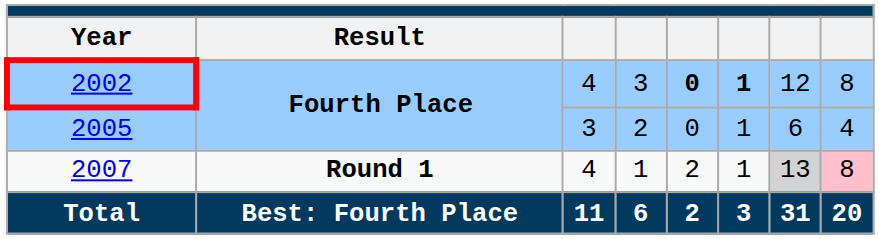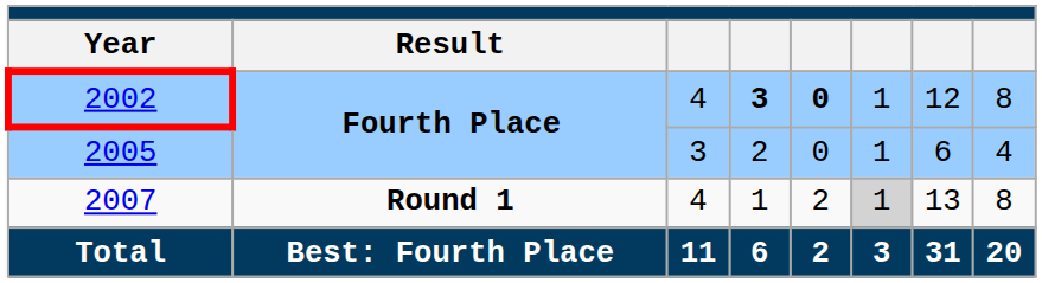2002 | column 4: normal -> bold
2002 | column 6: bold -> normal
2007 | column 6: no background -> lightgrey background
2007 | column 7: lightgrey background -> no background
2007 | column 8: pink background -> no background
